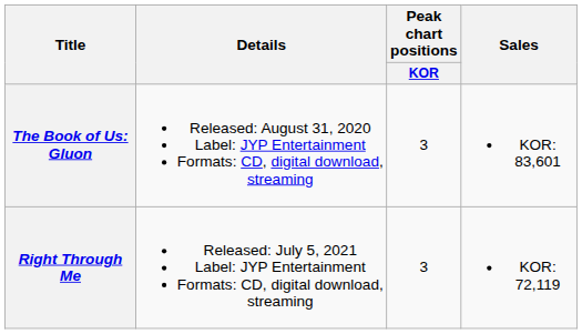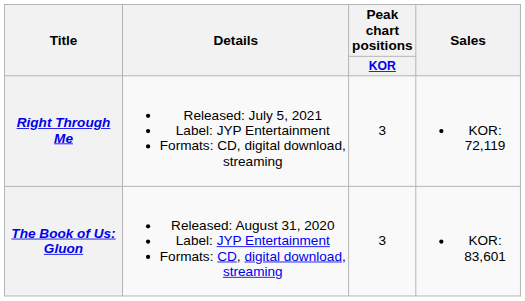rows swapped: The Book of Us: Gluon <-> Right Through Me
